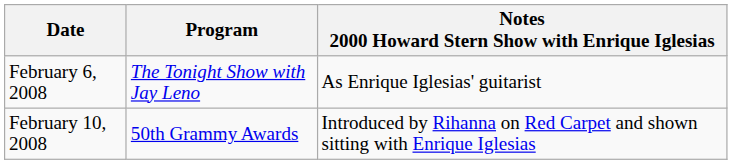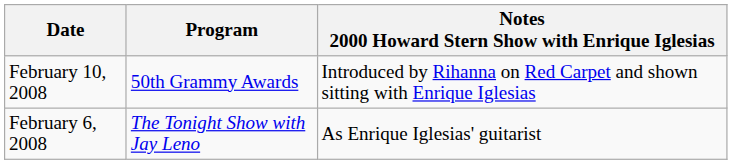rows swapped: February 10, 2008 <-> February 6, 2008
